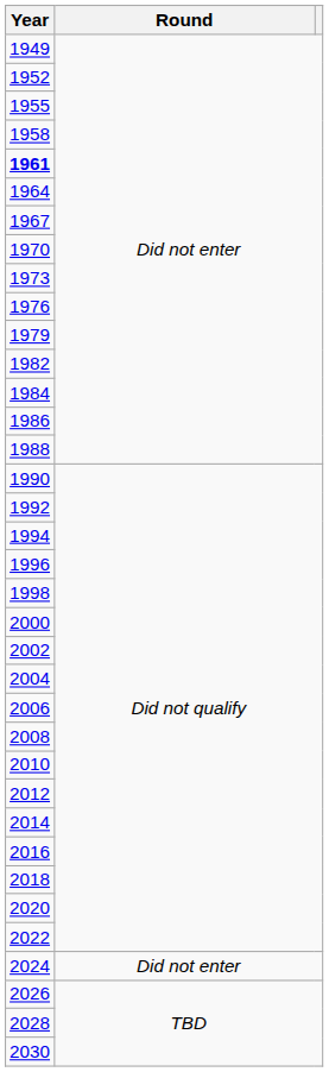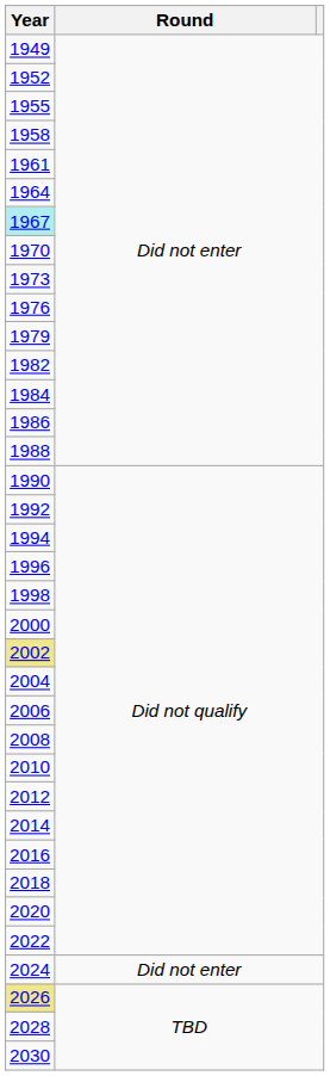1961 | Year: bold -> normal
1967 | Year: no background -> paleturquoise background
2002 | Year: no background -> khaki background
2026 | Year: no background -> khaki background
